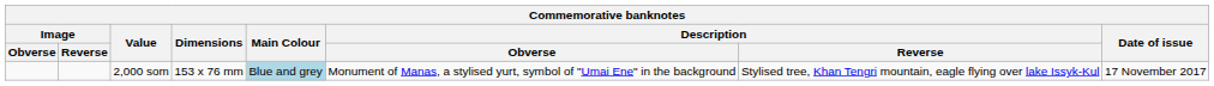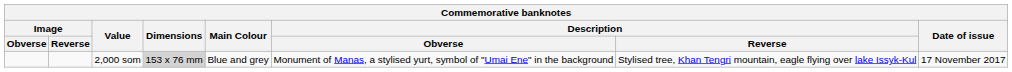2,000 som | Dimensions: no background -> lightgrey background
2,000 som | Main Colour: lightblue background -> no background
